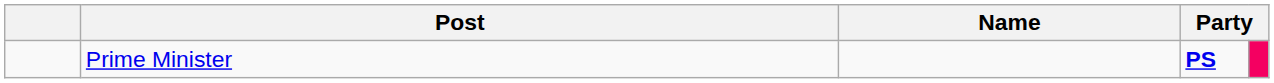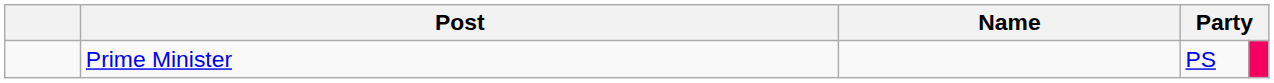Prime Minister | column 4: bold -> normal
